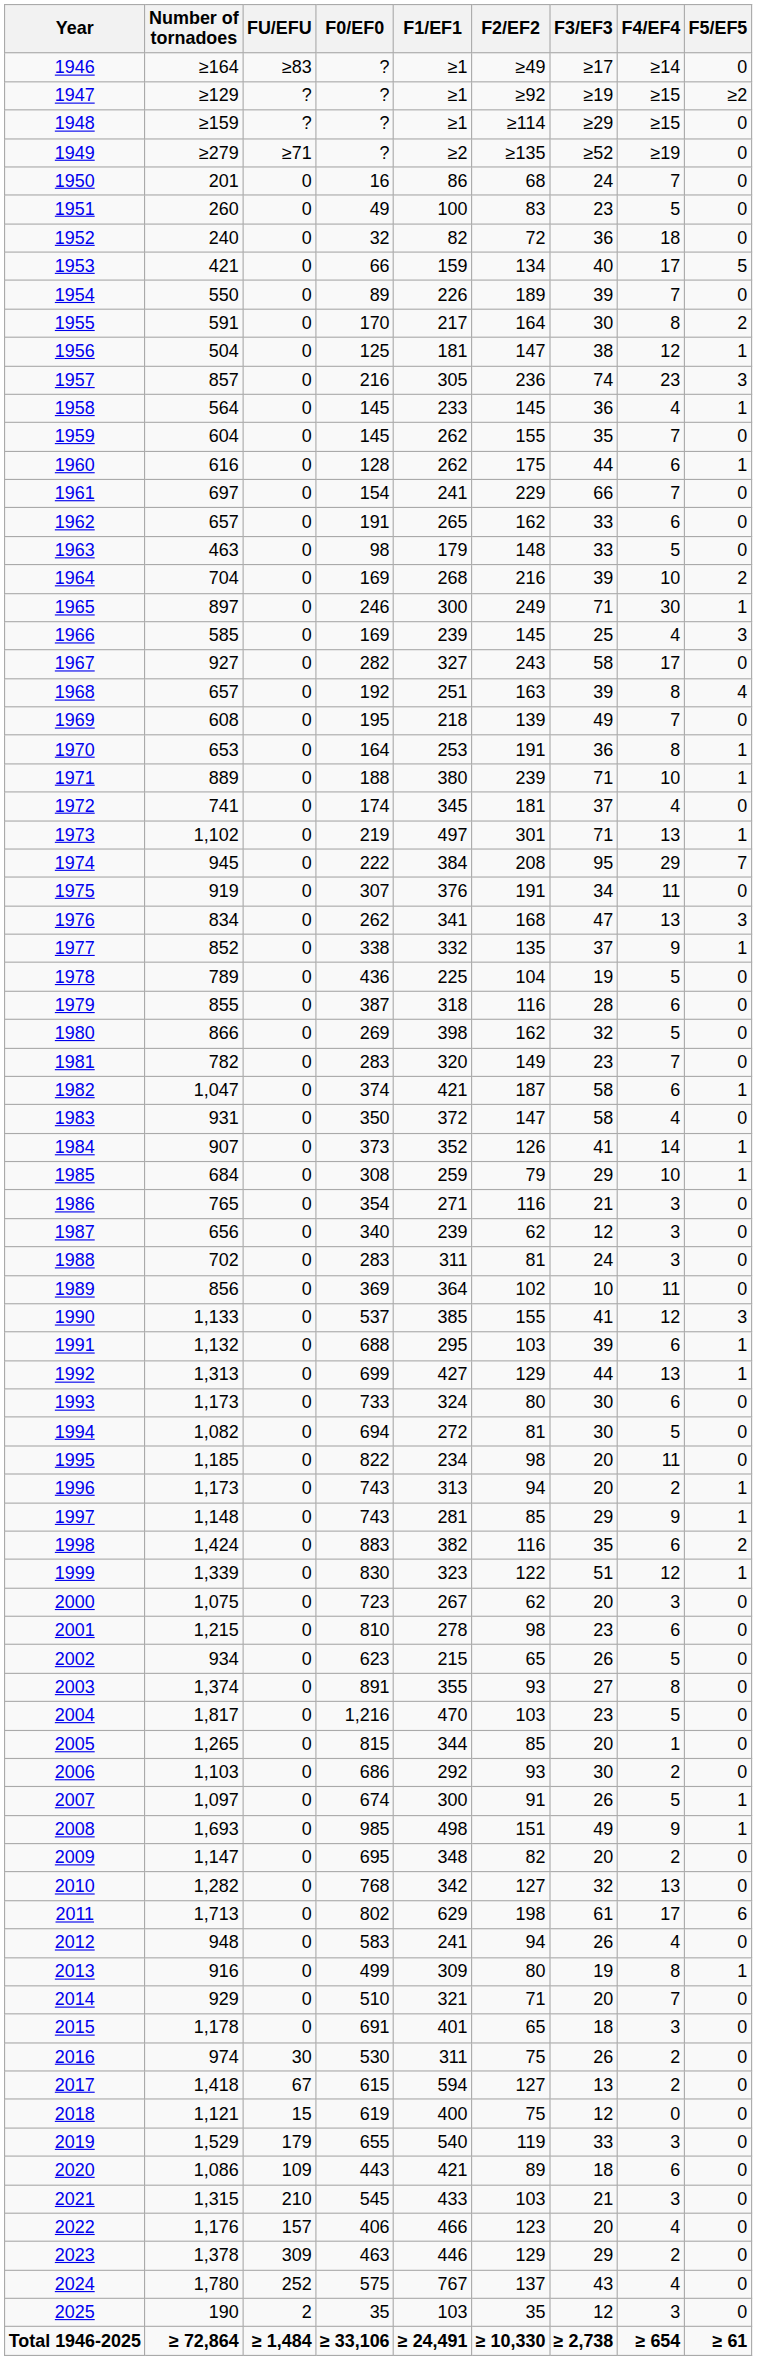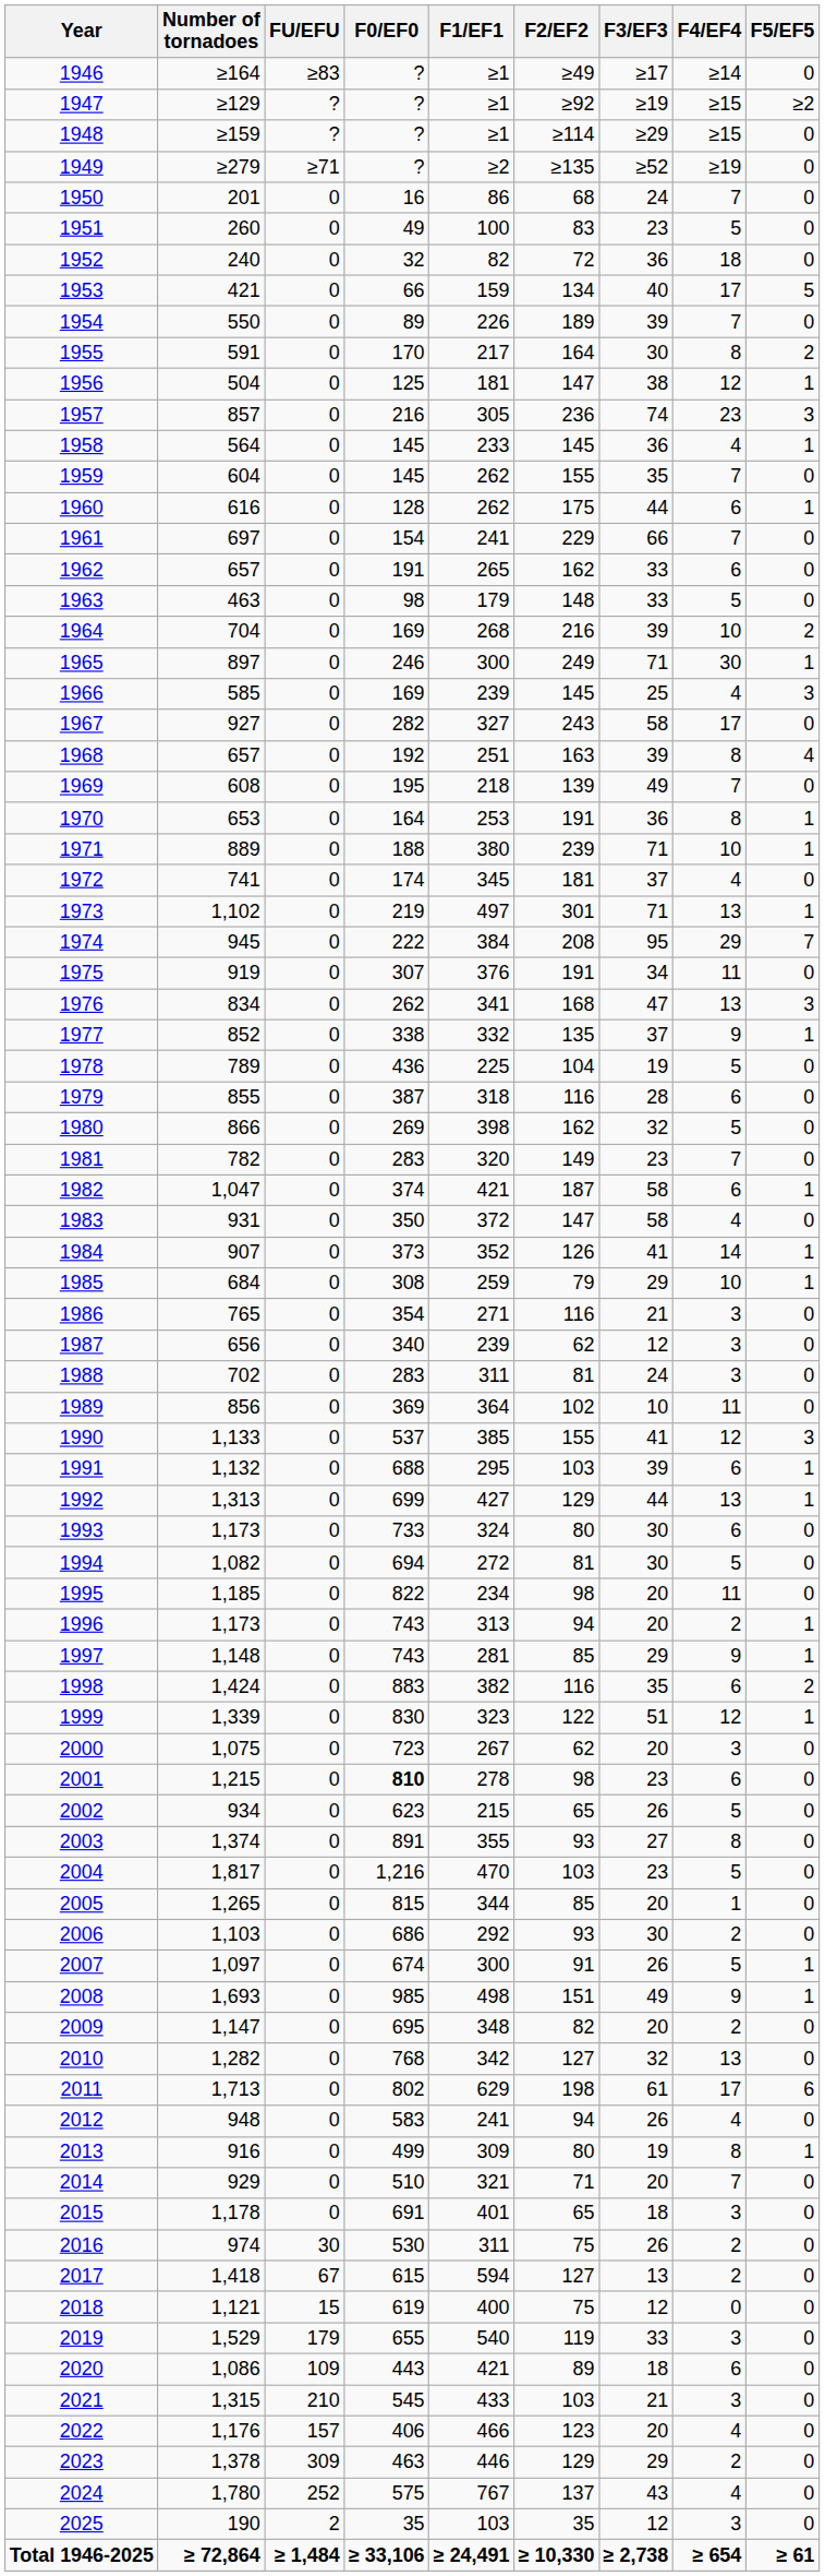2001 | F0/EF0: normal -> bold
